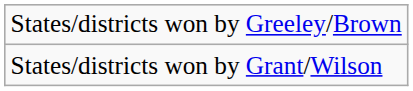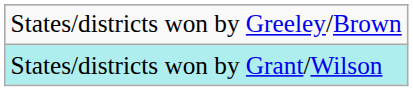row 2 | column 1: no background -> paleturquoise background
